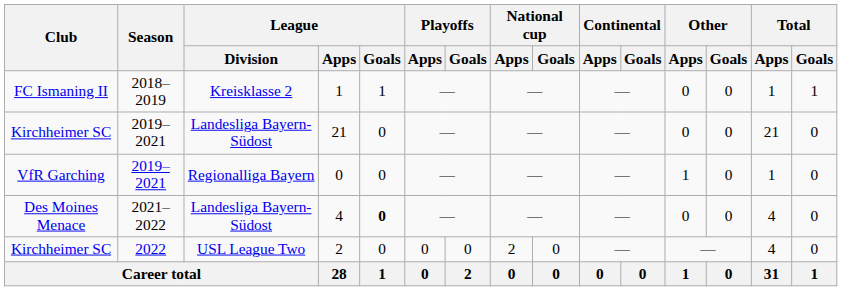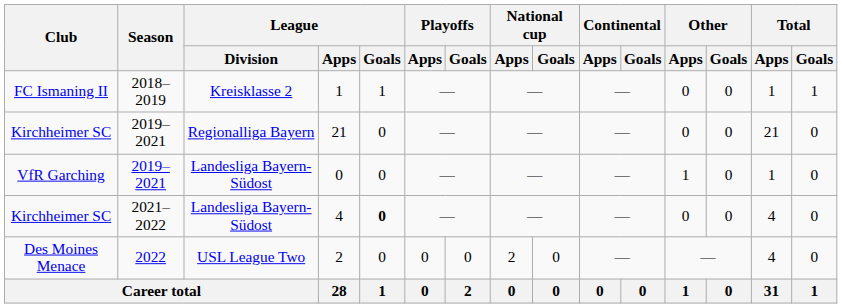row 4 | League / Division: Landesliga Bayern-Südost -> Regionalliga Bayern
row 5 | League / Division: Regionalliga Bayern -> Landesliga Bayern-Südost
row 6 | Club: Des Moines Menace -> Kirchheimer SC
row 7 | Club: Kirchheimer SC -> Des Moines Menace
